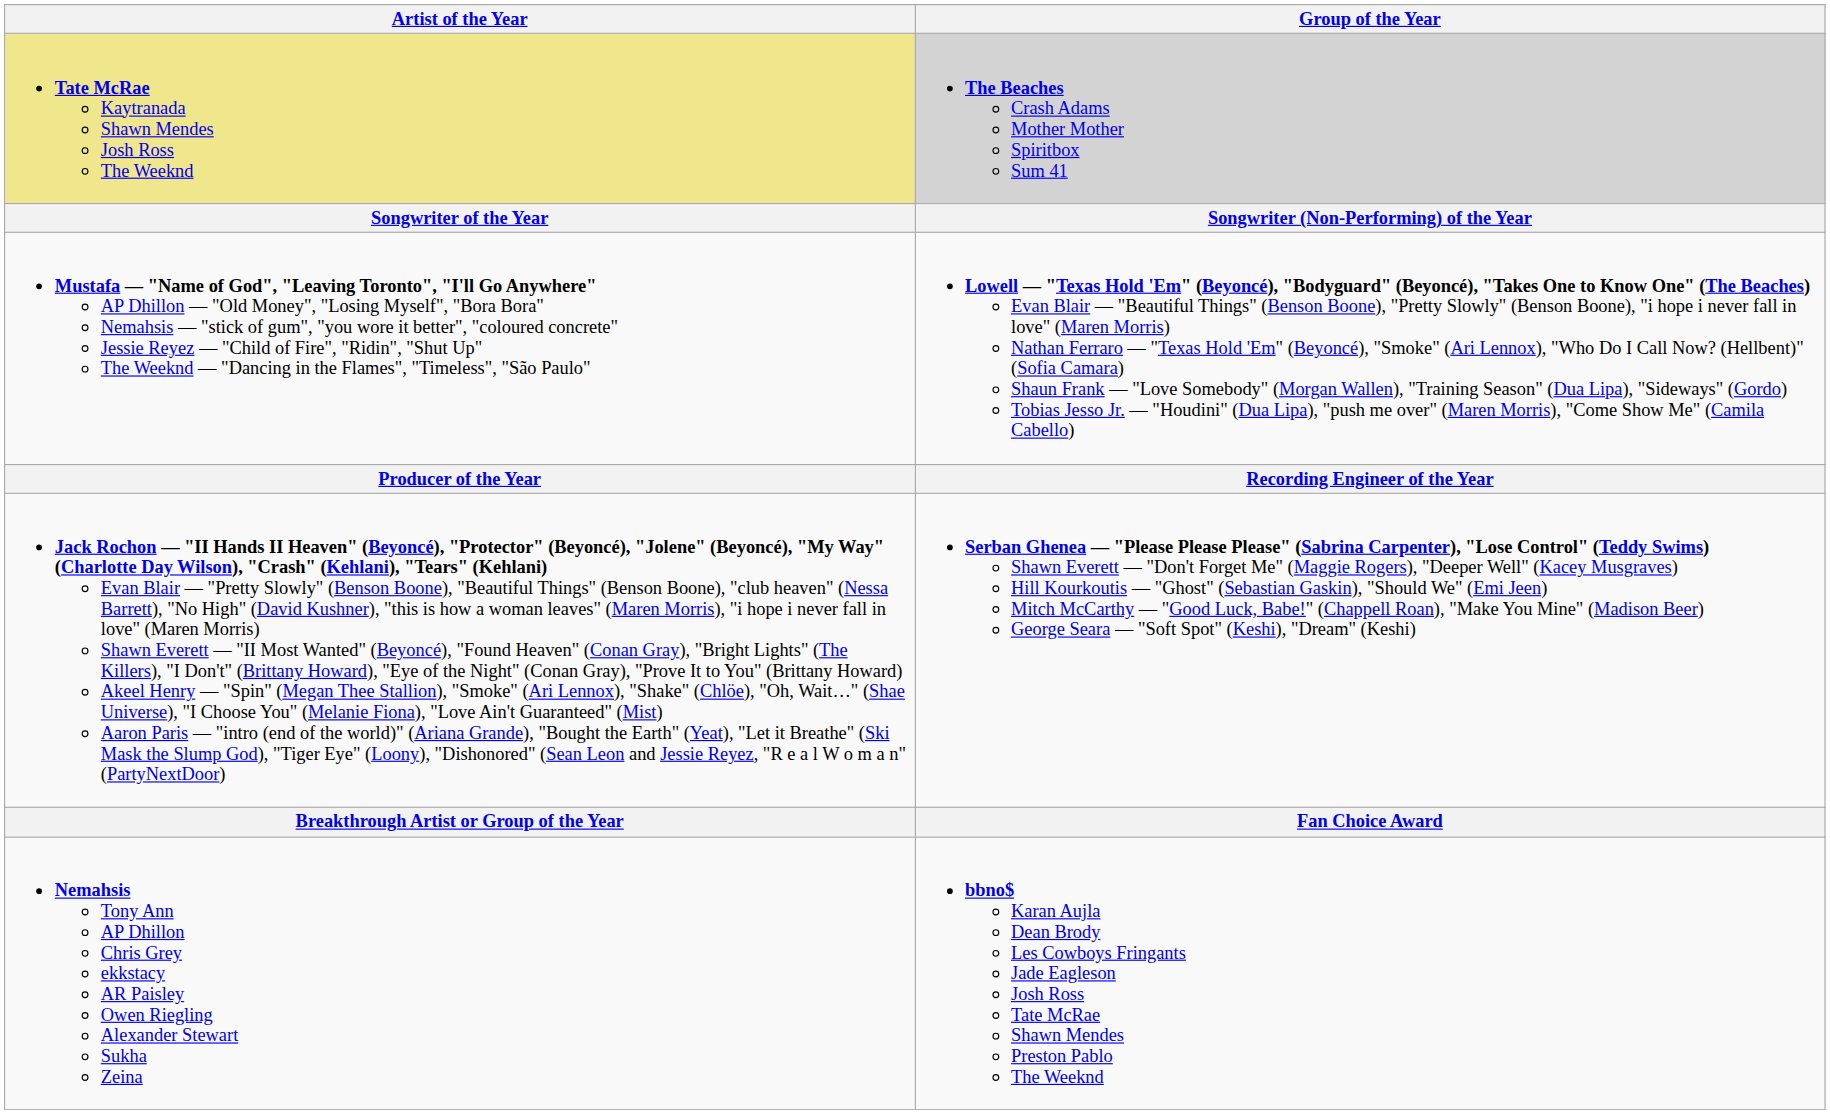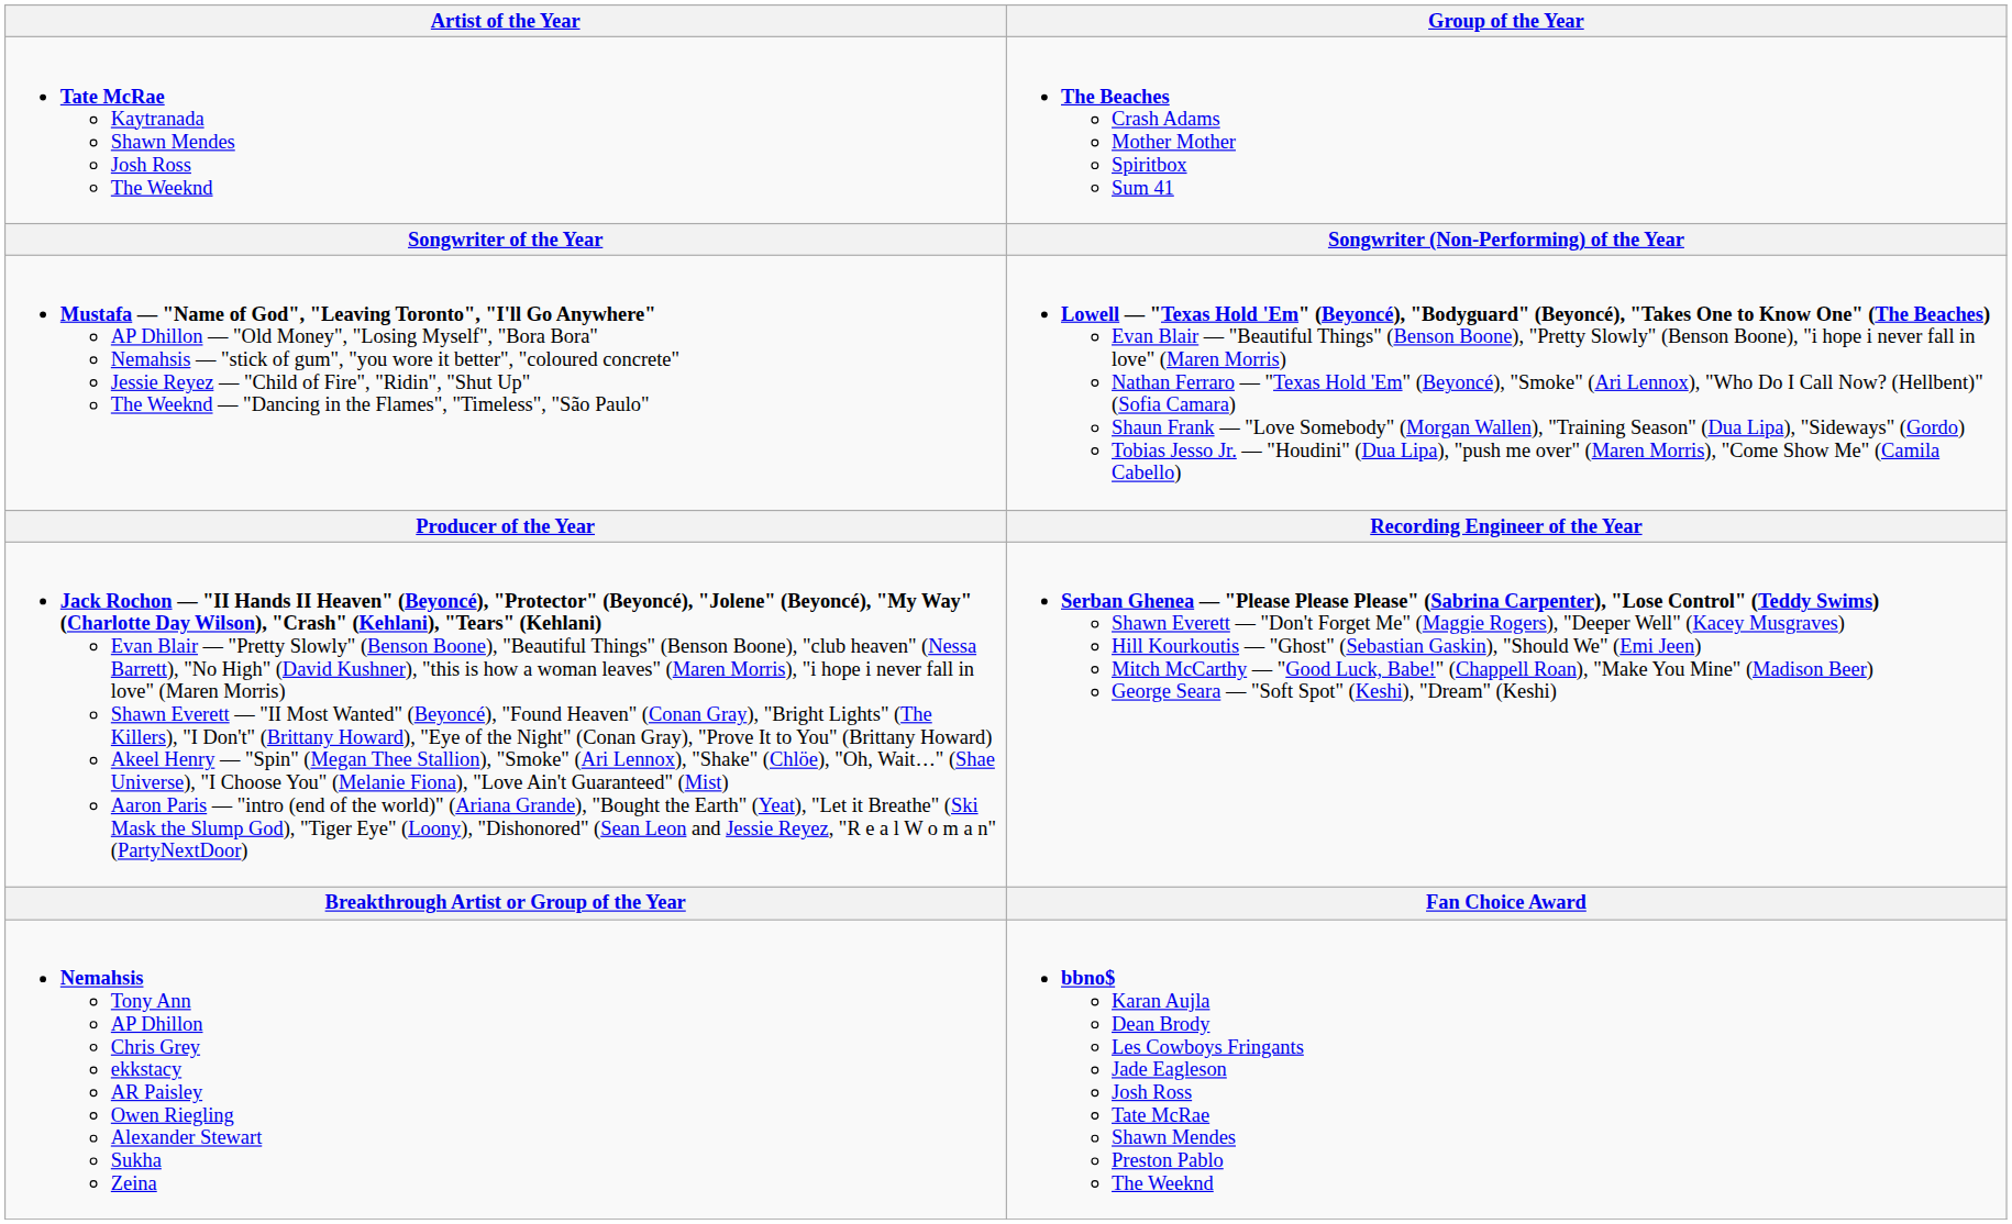row 2 | Artist of the Year: khaki background -> no background
row 2 | Group of the Year: lightgrey background -> no background
